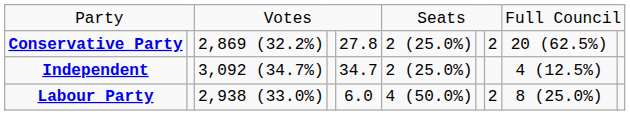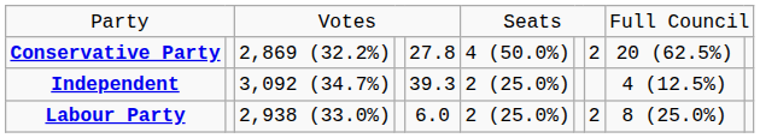Conservative Party | column 6: 2 (25.0%) -> 4 (50.0%)
Independent | column 5: 34.7 -> 39.3
Labour Party | column 6: 4 (50.0%) -> 2 (25.0%)
